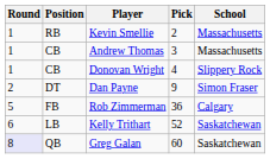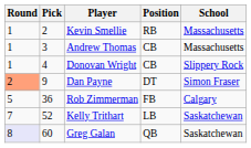columns swapped: Pick <-> Position
Dan Payne | Round: no background -> lightsalmon background
Kelly Trithart | Round: 6 -> 7
